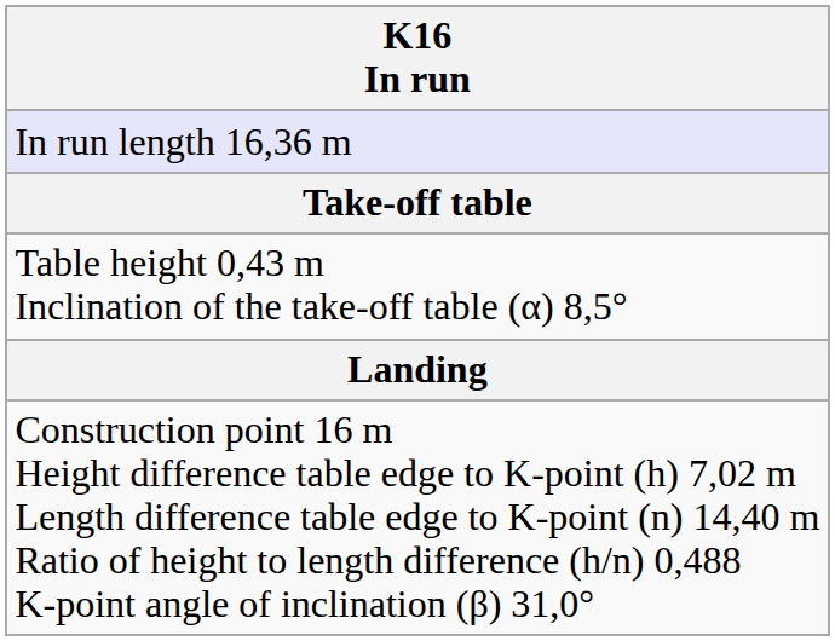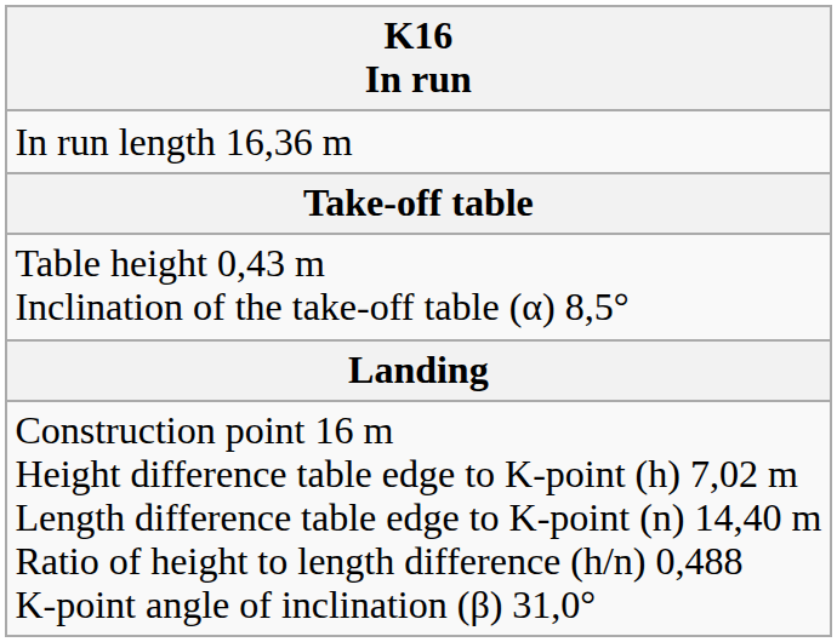row 2 | column 1: lavender background -> no background
